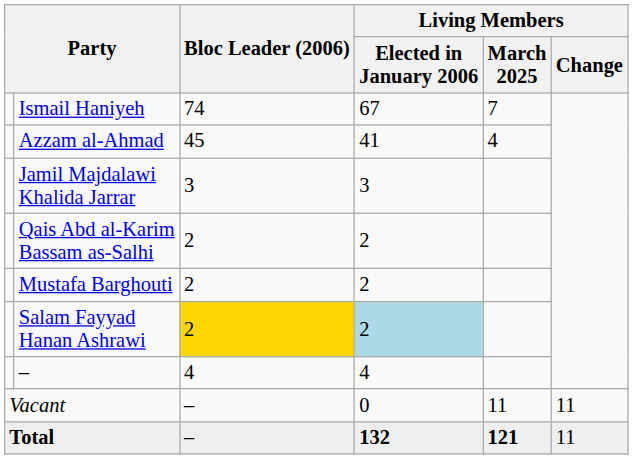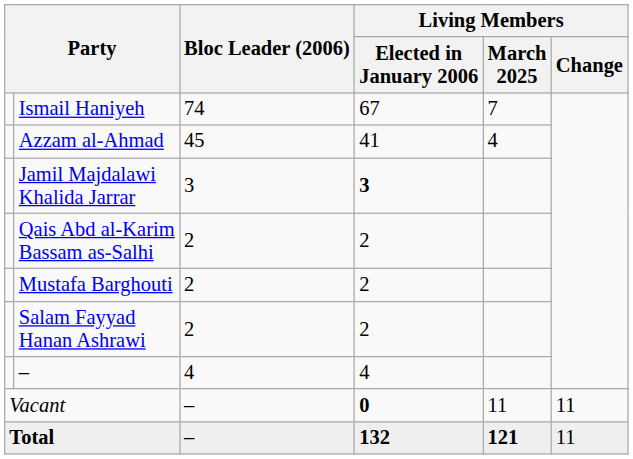Jamil Majdalawi Khalida Jarrar | Living Members / Elected in January 2006: normal -> bold
Salam Fayyad Hanan Ashrawi | Bloc Leader (2006): gold background -> no background
Salam Fayyad Hanan Ashrawi | Living Members / Elected in January 2006: lightblue background -> no background
Vacant | Living Members / Elected in January 2006: normal -> bold
